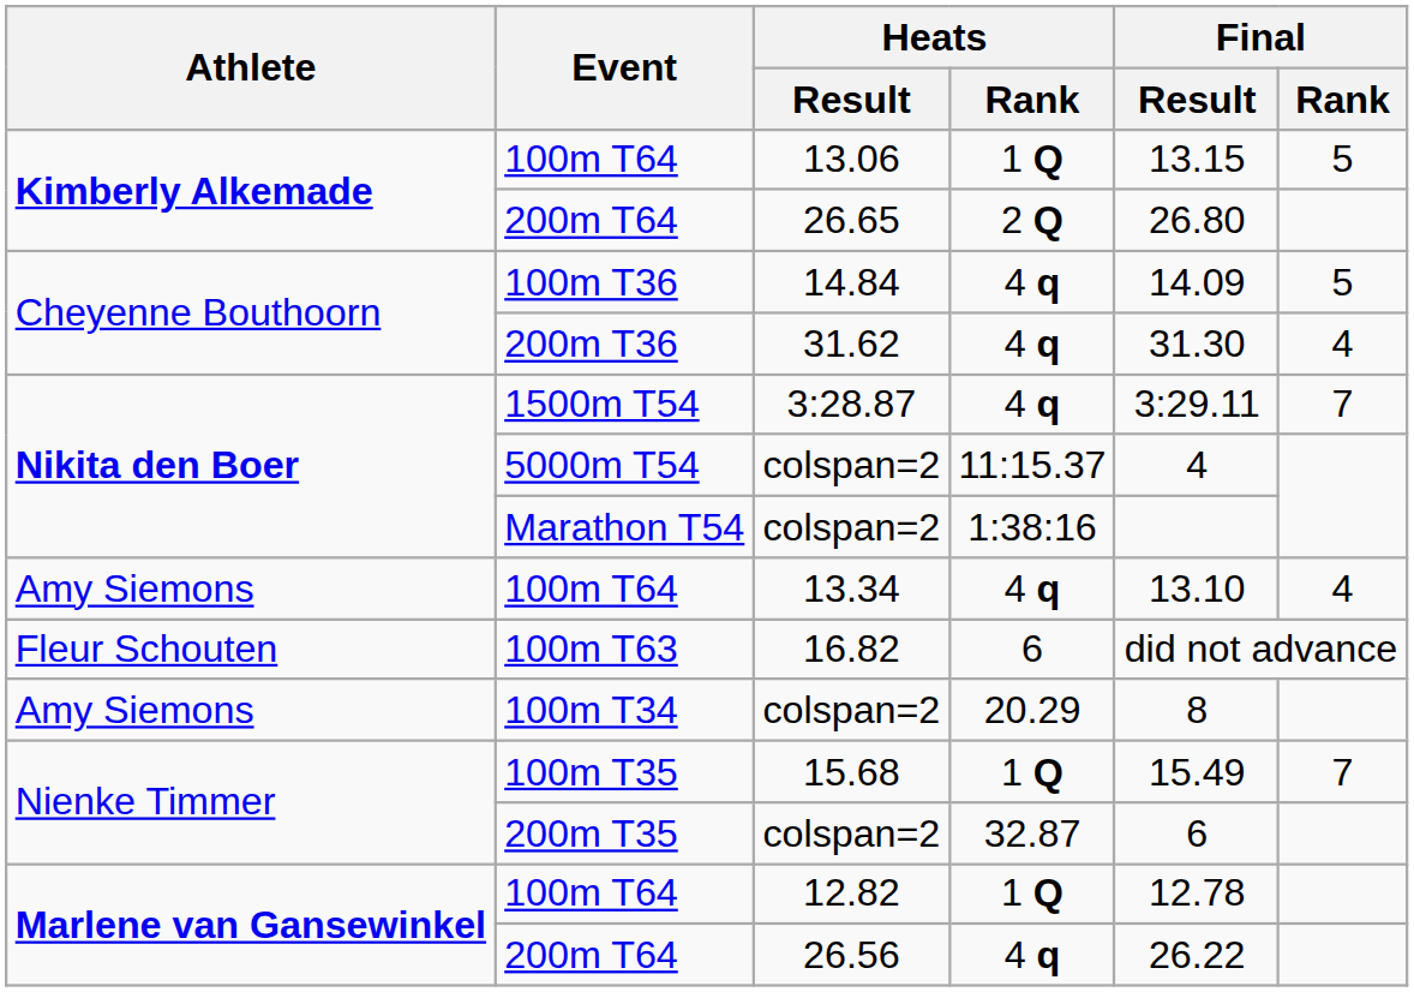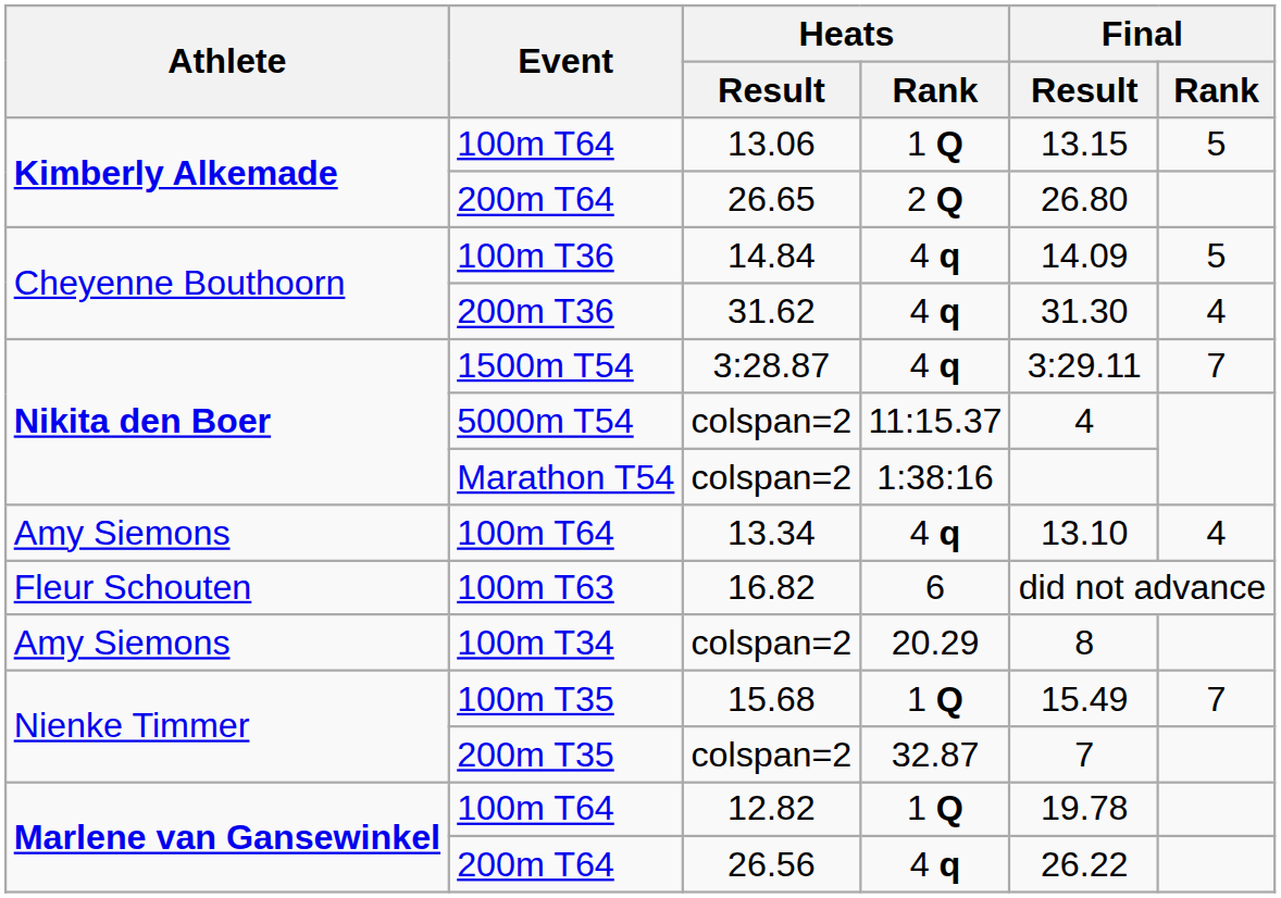200m T35 | Final / Result: 6 -> 7
100m T64 / 12.82 | Final / Result: 12.78 -> 19.78
